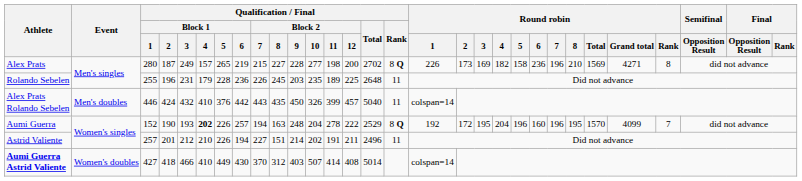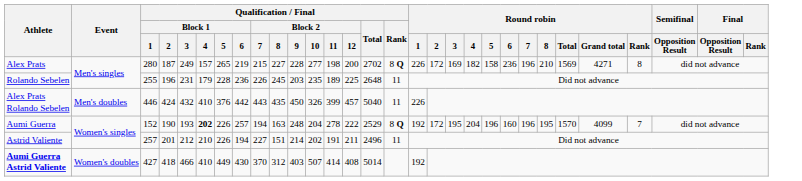Alex Prats | Round robin / 2: 173 -> 172
Alex Prats Rolando Sebelen | Round robin / 1: colspan=14 -> 226
Aumi Guerra Astrid Valiente | Round robin / 1: colspan=14 -> 192
